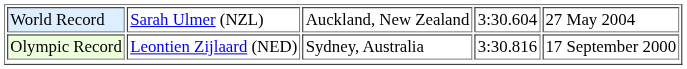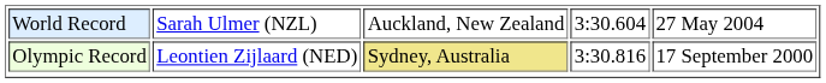Olympic Record | column 3: no background -> khaki background
